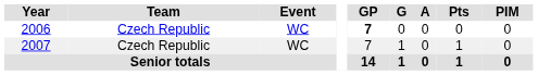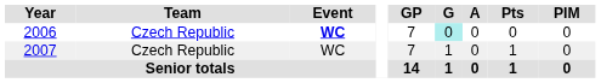2006 | Event: normal -> bold
2006 | GP: bold -> normal
2006 | G: no background -> paleturquoise background
